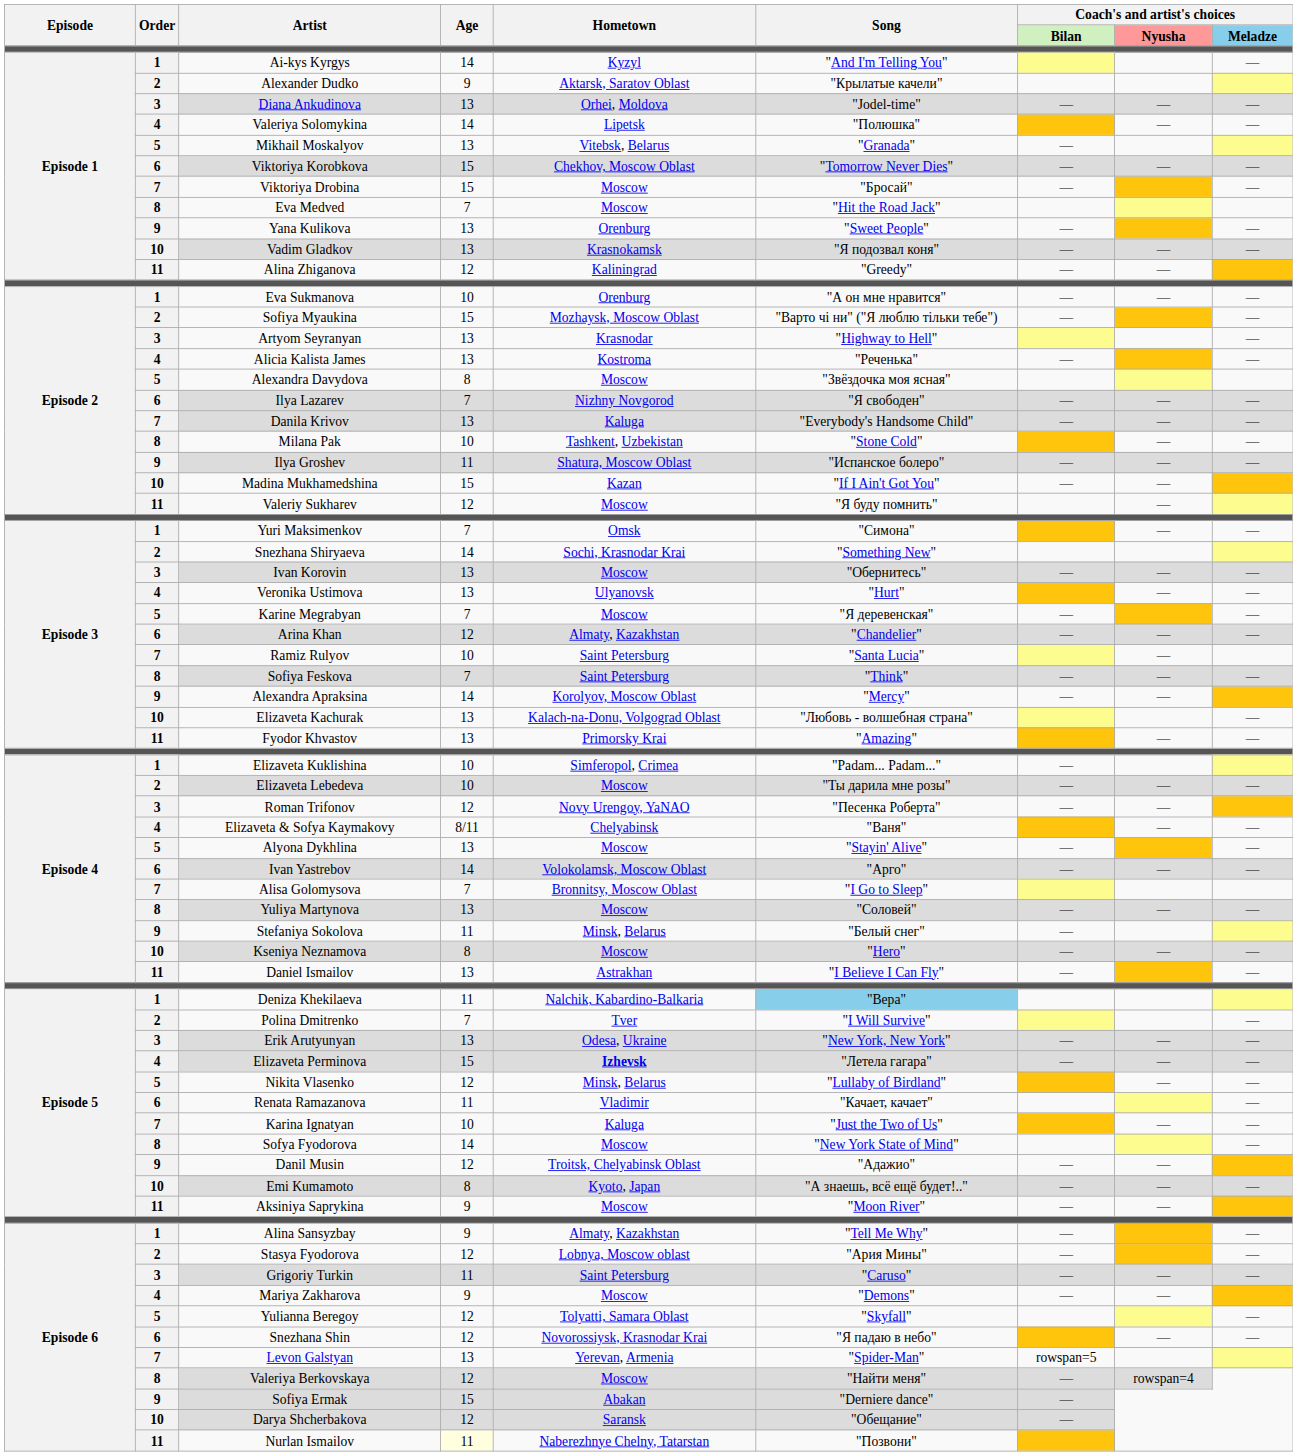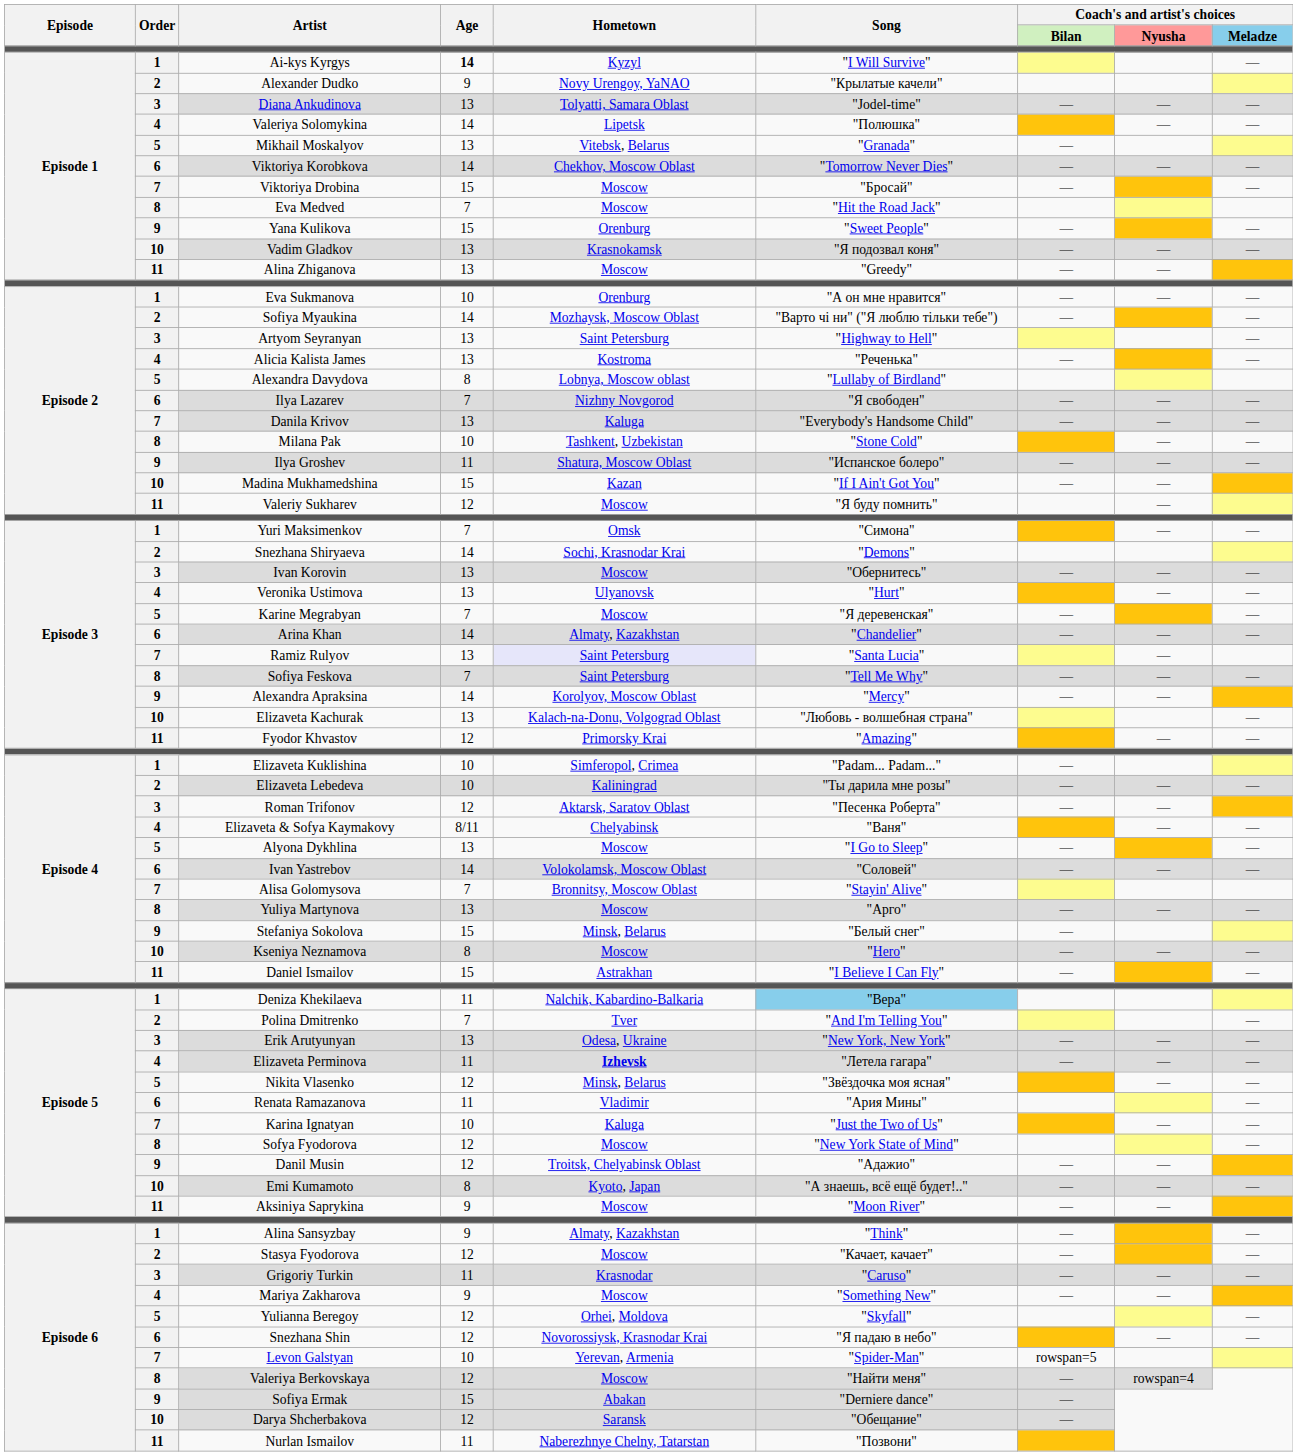Ai-kys Kyrgys | Age: normal -> bold
Ai-kys Kyrgys | Song: "And I'm Telling You" -> "I Will Survive"
Alexander Dudko | Hometown: Aktarsk, Saratov Oblast -> Novy Urengoy, YaNAO
Diana Ankudinova | Hometown: Orhei, Moldova -> Tolyatti, Samara Oblast
Viktoriya Korobkova | Age: 15 -> 14
Yana Kulikova | Age: 13 -> 15
Alina Zhiganova | Age: 12 -> 13
Alina Zhiganova | Hometown: Kaliningrad -> Moscow
Sofiya Myaukina | Age: 15 -> 14
Artyom Seyranyan | Hometown: Krasnodar -> Saint Petersburg
Alexandra Davydova | Hometown: Moscow -> Lobnya, Moscow oblast
Alexandra Davydova | Song: "Звёздочка моя ясная" -> "Lullaby of Birdland"
Snezhana Shiryaeva | Song: "Something New" -> "Demons"
Arina Khan | Age: 12 -> 14
Ramiz Rulyov | Age: 10 -> 13
Ramiz Rulyov | Hometown: no background -> lavender background
Sofiya Feskova | Song: "Think" -> "Tell Me Why"
Fyodor Khvastov | Age: 13 -> 12
Elizaveta Lebedeva | Hometown: Moscow -> Kaliningrad
Roman Trifonov | Hometown: Novy Urengoy, YaNAO -> Aktarsk, Saratov Oblast
Alyona Dykhlina | Song: "Stayin' Alive" -> "I Go to Sleep"
Ivan Yastrebov | Song: "Арго" -> "Соловей"
Alisa Golomysova | Song: "I Go to Sleep" -> "Stayin' Alive"
Yuliya Martynova | Song: "Соловей" -> "Арго"
Stefaniya Sokolova | Age: 11 -> 15
Daniel Ismailov | Age: 13 -> 15
Polina Dmitrenko | Song: "I Will Survive" -> "And I'm Telling You"
Elizaveta Perminova | Age: 15 -> 11
Nikita Vlasenko | Song: "Lullaby of Birdland" -> "Звёздочка моя ясная"
Renata Ramazanova | Song: "Качает, качает" -> "Ария Мины"
Sofya Fyodorova | Age: 14 -> 12
Alina Sansyzbay | Song: "Tell Me Why" -> "Think"
Stasya Fyodorova | Hometown: Lobnya, Moscow oblast -> Moscow
Stasya Fyodorova | Song: "Ария Мины" -> "Качает, качает"
Grigoriy Turkin | Hometown: Saint Petersburg -> Krasnodar
Mariya Zakharova | Song: "Demons" -> "Something New"
Yulianna Beregoy | Hometown: Tolyatti, Samara Oblast -> Orhei, Moldova
Levon Galstyan | Age: 13 -> 10
Nurlan Ismailov | Age: lightyellow background -> no background
